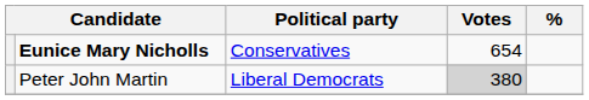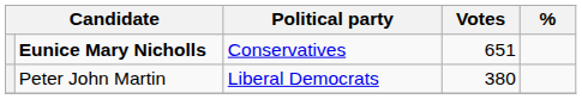Eunice Mary Nicholls | Votes: 654 -> 651
Peter John Martin | Votes: lightgrey background -> no background
